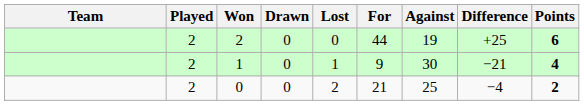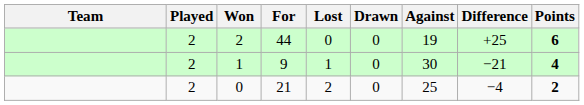columns swapped: Drawn <-> For
